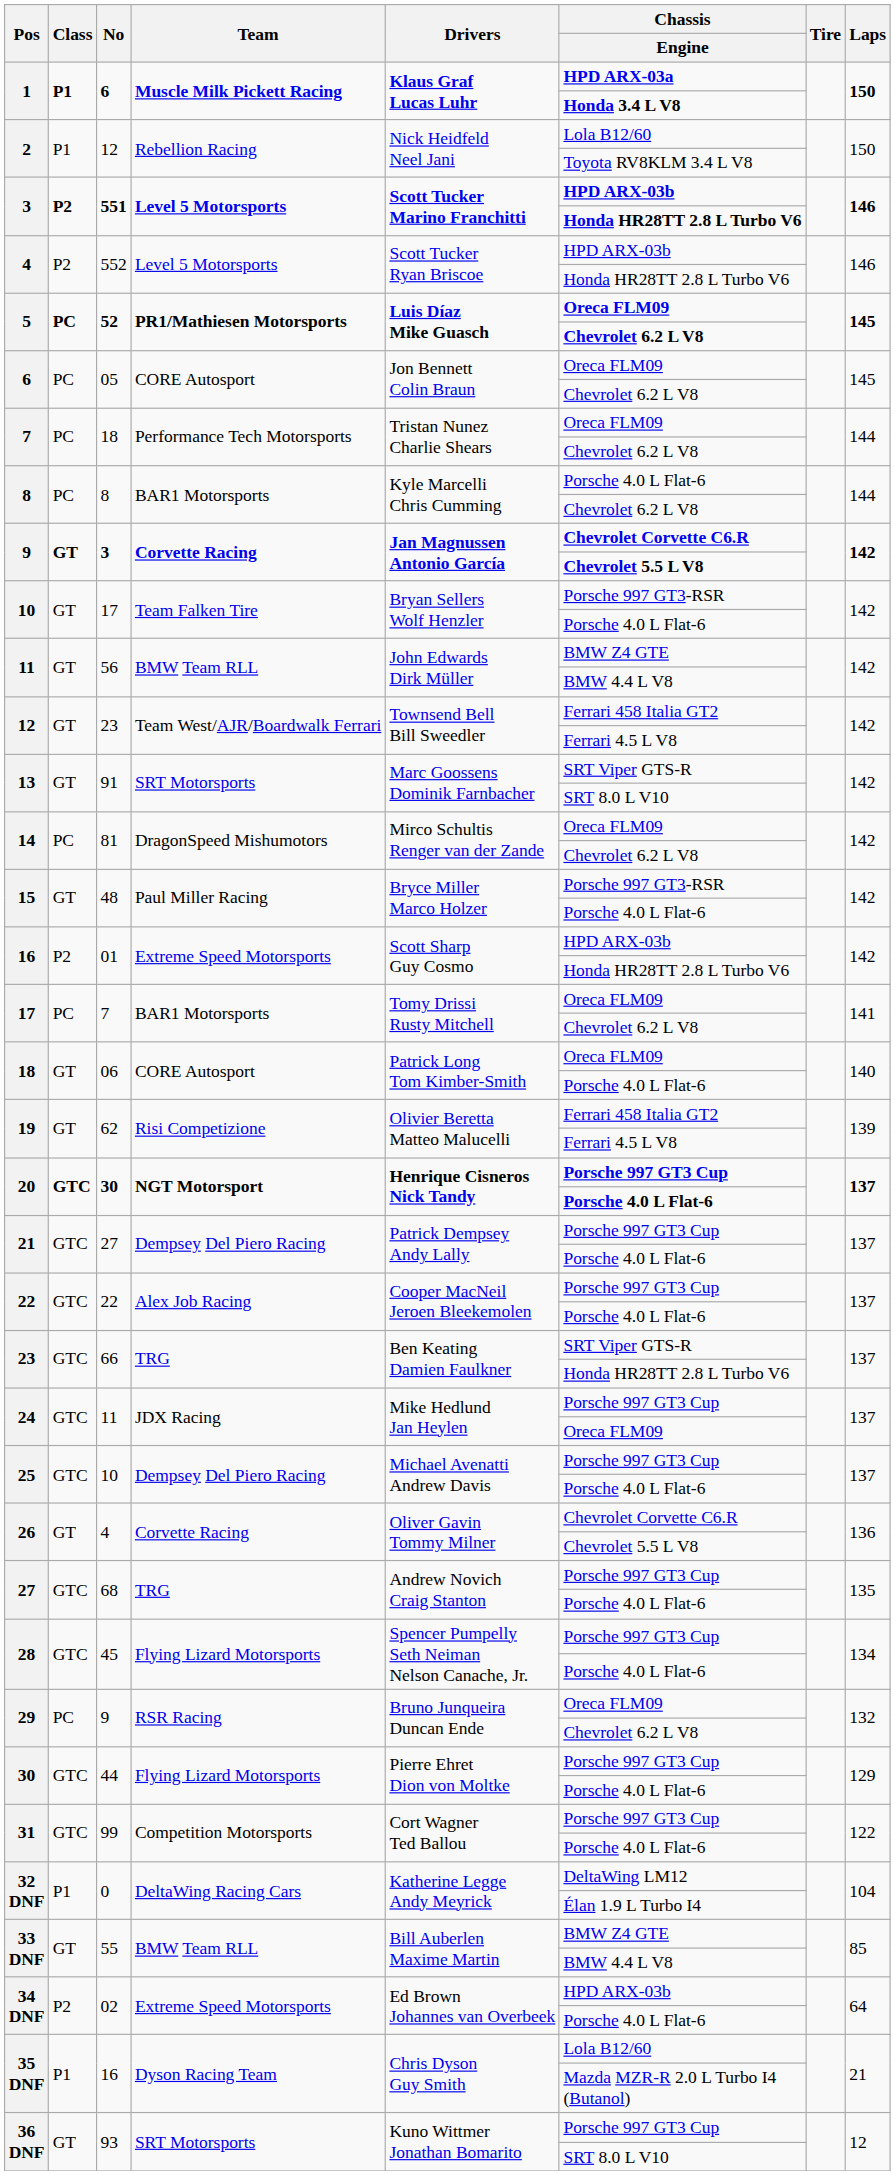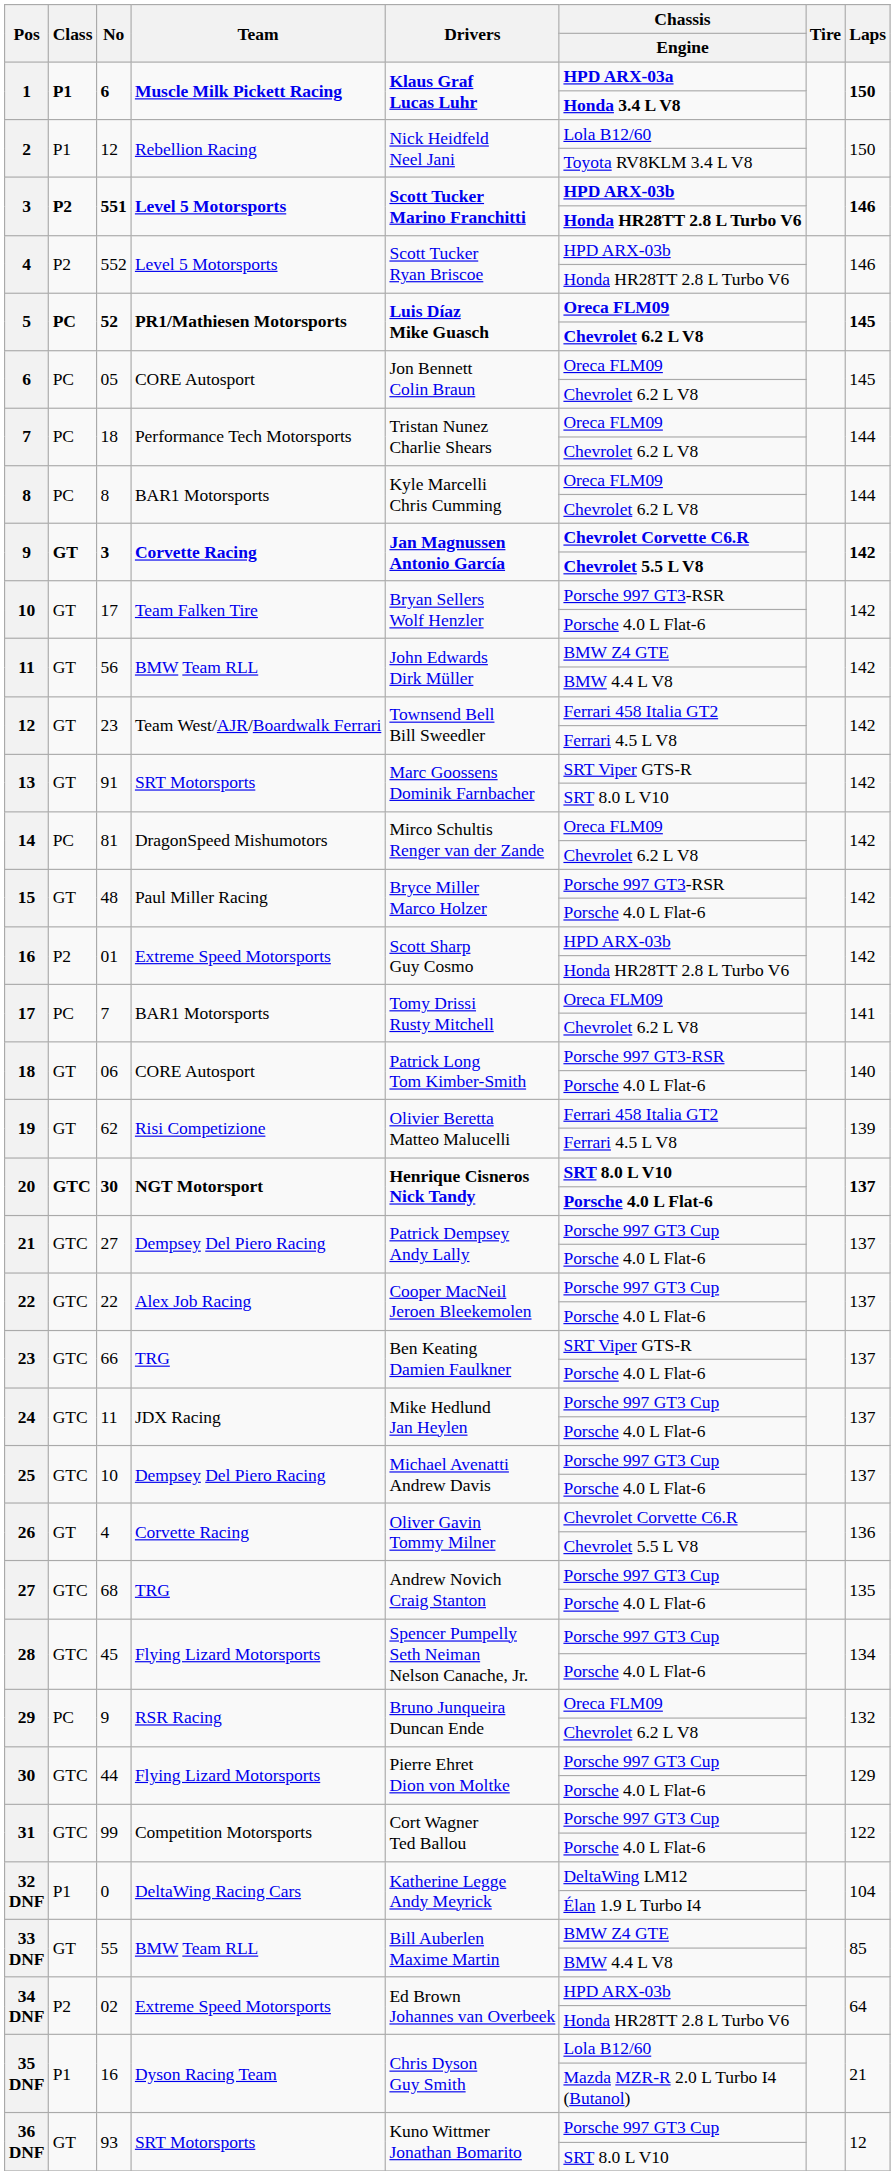row 17 | Chassis / Engine: Porsche 4.0 L Flat-6 -> Oreca FLM09
row 37 | Chassis / Engine: Oreca FLM09 -> Porsche 997 GT3-RSR
row 41 | Chassis / Engine: Porsche 997 GT3 Cup -> SRT 8.0 L V10
row 48 | Chassis / Engine: Honda HR28TT 2.8 L Turbo V6 -> Porsche 4.0 L Flat-6
row 50 | Chassis / Engine: Oreca FLM09 -> Porsche 4.0 L Flat-6
row 70 | Chassis / Engine: Porsche 4.0 L Flat-6 -> Honda HR28TT 2.8 L Turbo V6
